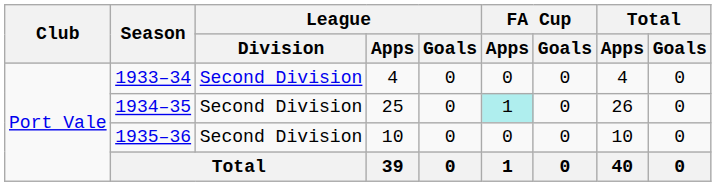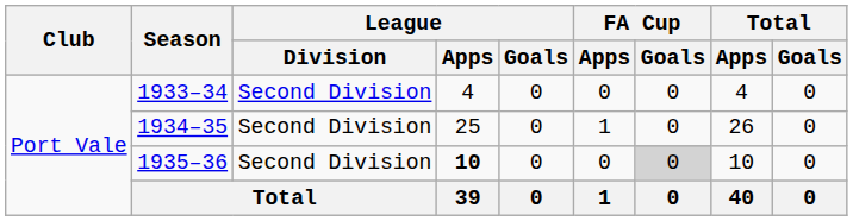1934–35 | FA Cup / Apps: paleturquoise background -> no background
1935–36 | League / Apps: normal -> bold
1935–36 | FA Cup / Goals: no background -> lightgrey background
